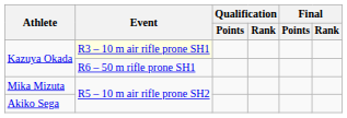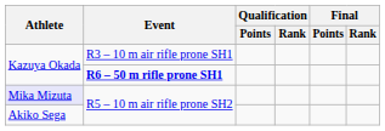Kazuya Okada / R3 – 10 m air rifle prone SH1 | Event: lightyellow background -> no background
Kazuya Okada / R6 – 50 m rifle prone SH1 | Event: normal -> bold
Mika Mizuta | Athlete: no background -> lavender background
